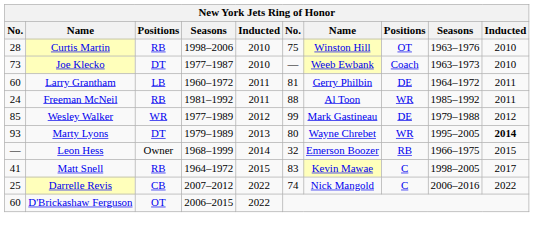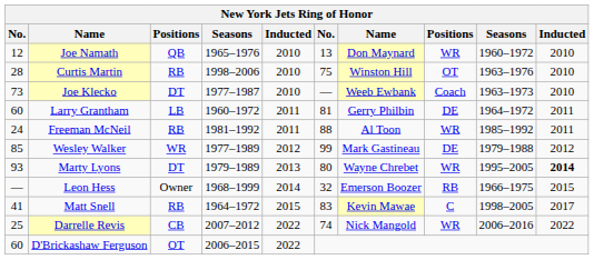+ row: 12 | Joe Namath | QB | 1965–1976 | 2010 | 13 | Don Maynard | WR | 1960–1972 | 2010
Darrelle Revis | column 8: C -> WR
